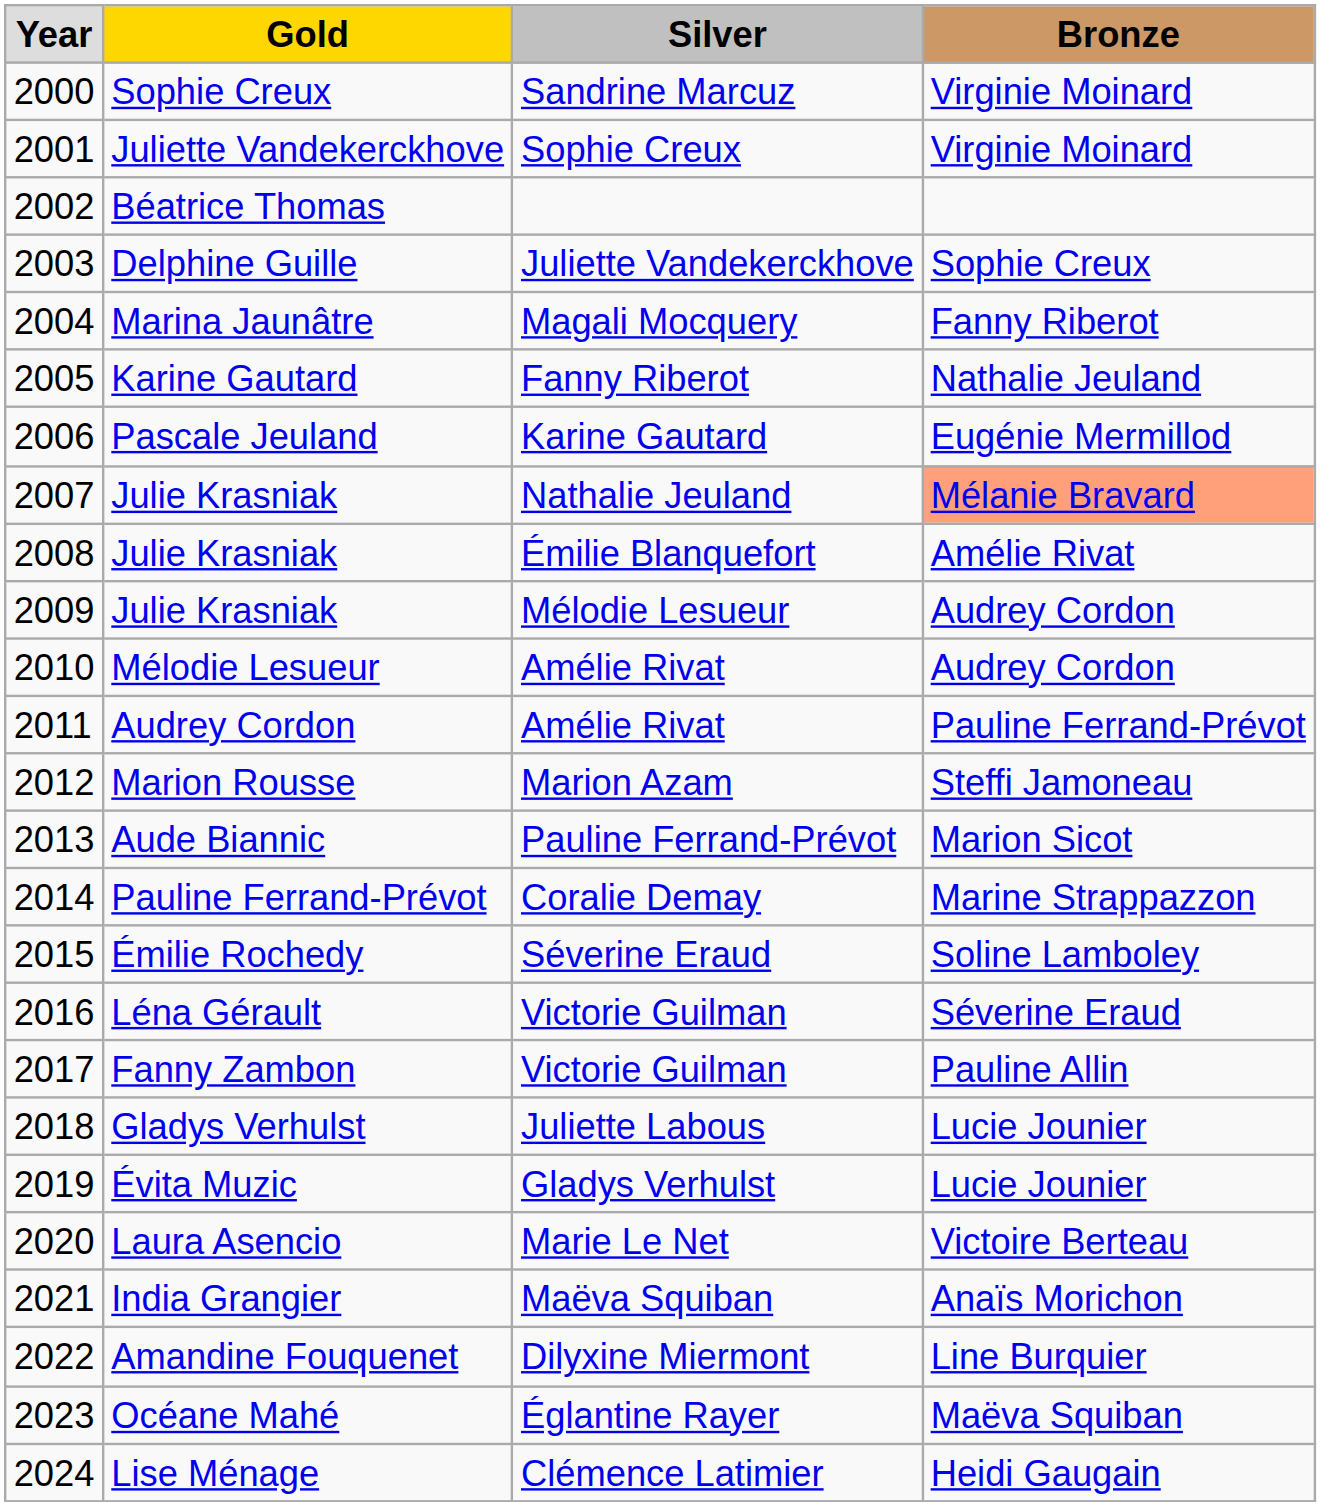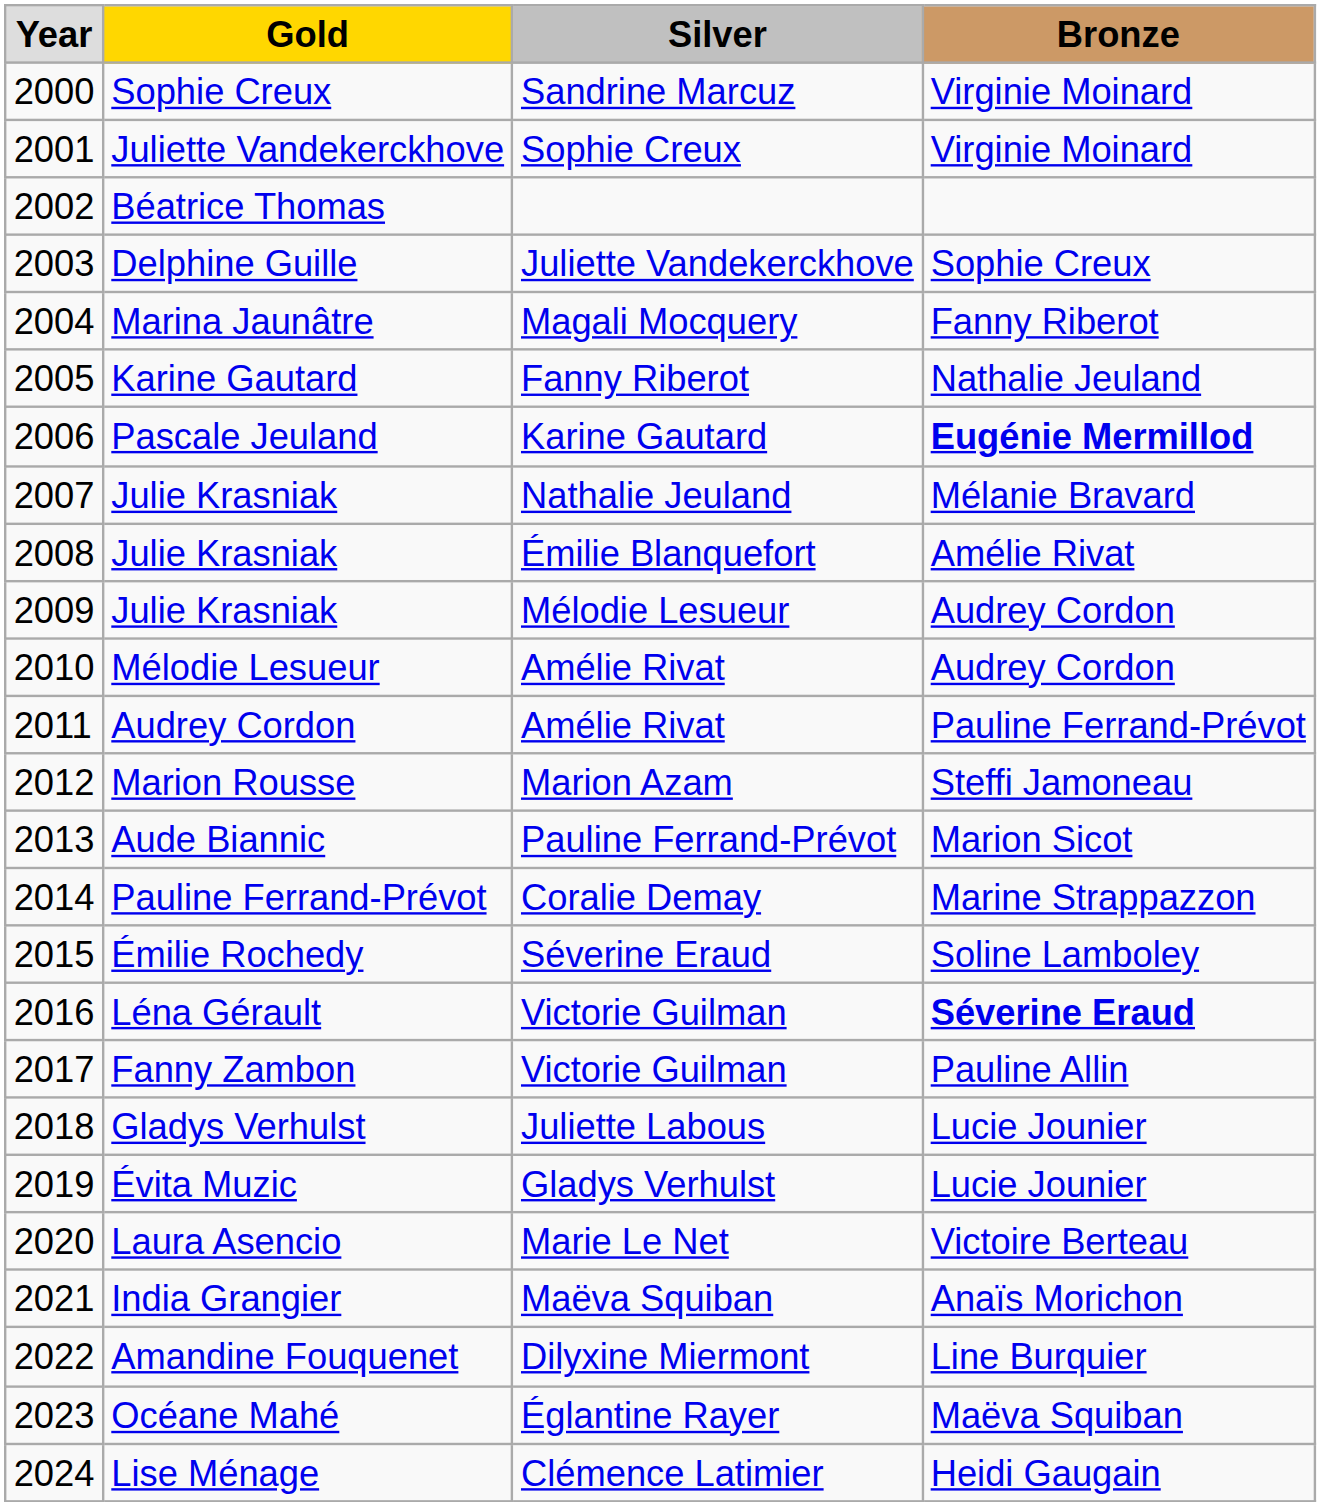Pascale Jeuland | column 4: normal -> bold
Julie Krasniak / Nathalie Jeuland | column 4: lightsalmon background -> no background
Léna Gérault | column 4: normal -> bold
